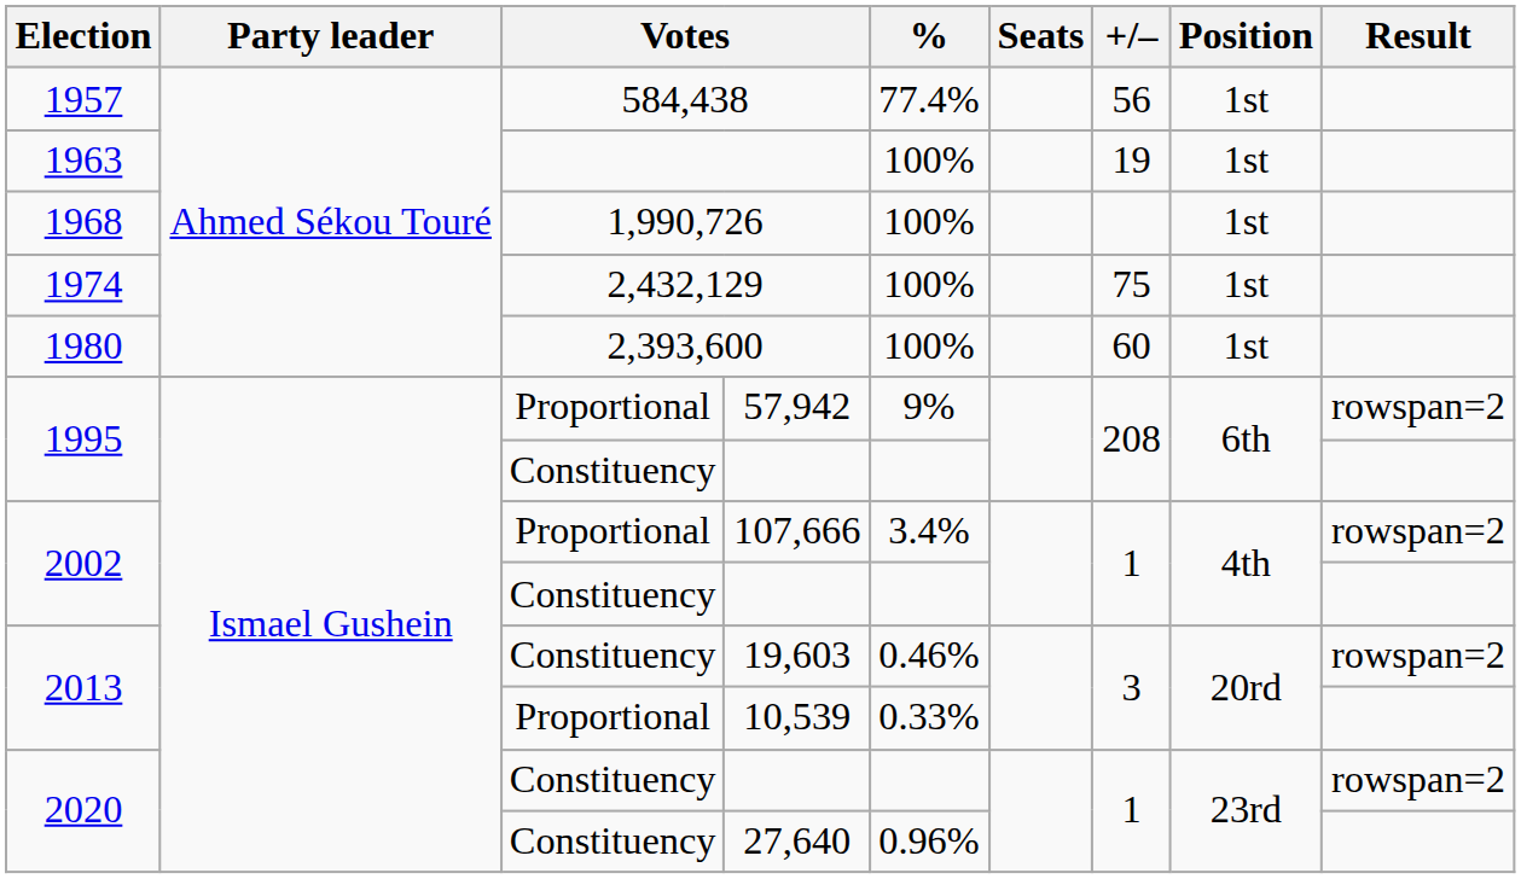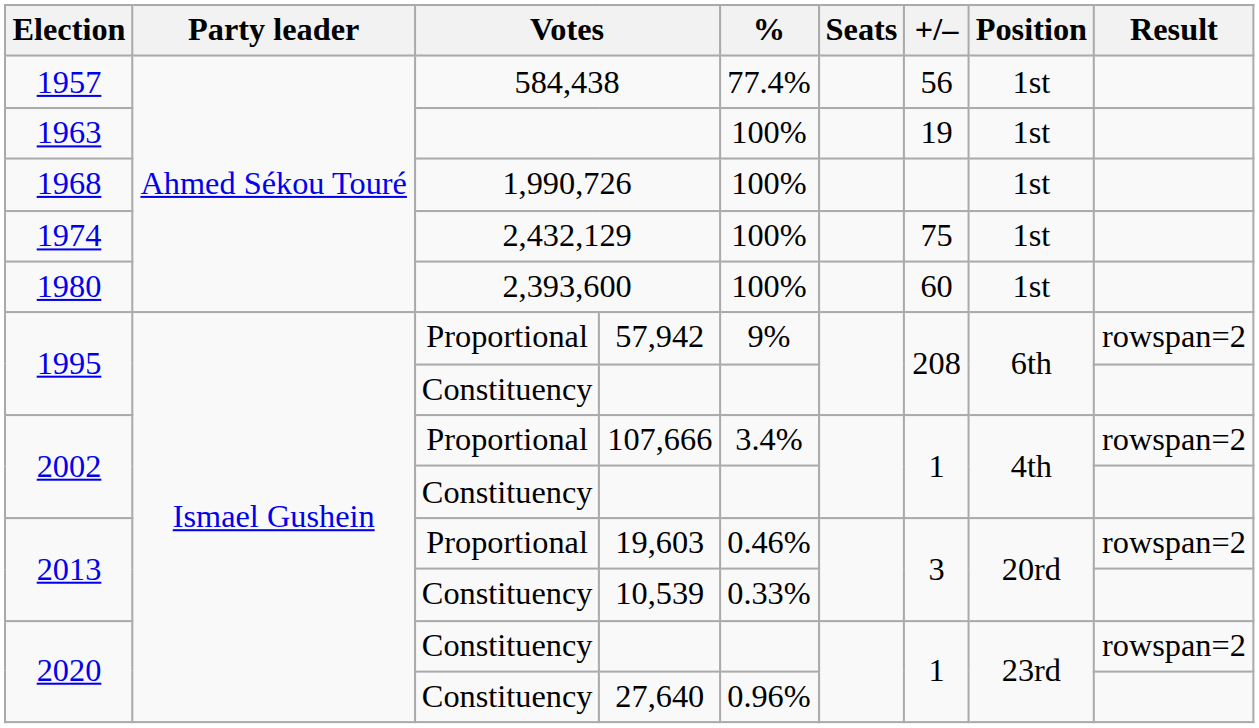19,603 | column 3: Constituency -> Proportional
10,539 | column 3: Proportional -> Constituency
